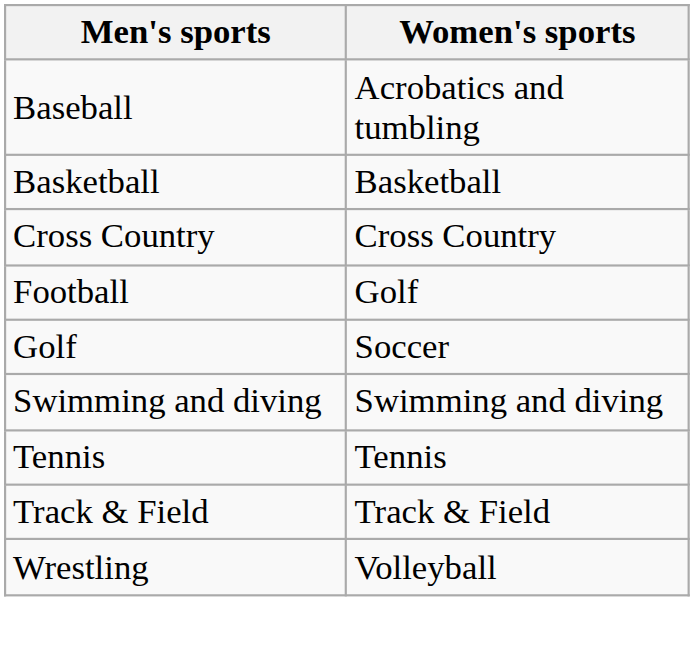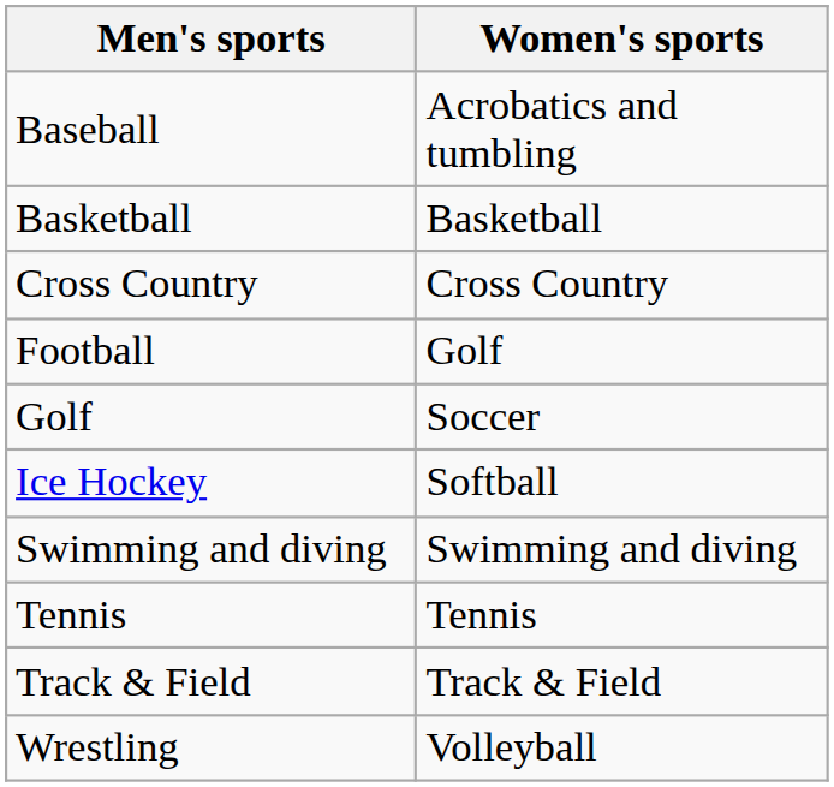+ row: Ice Hockey | Softball
